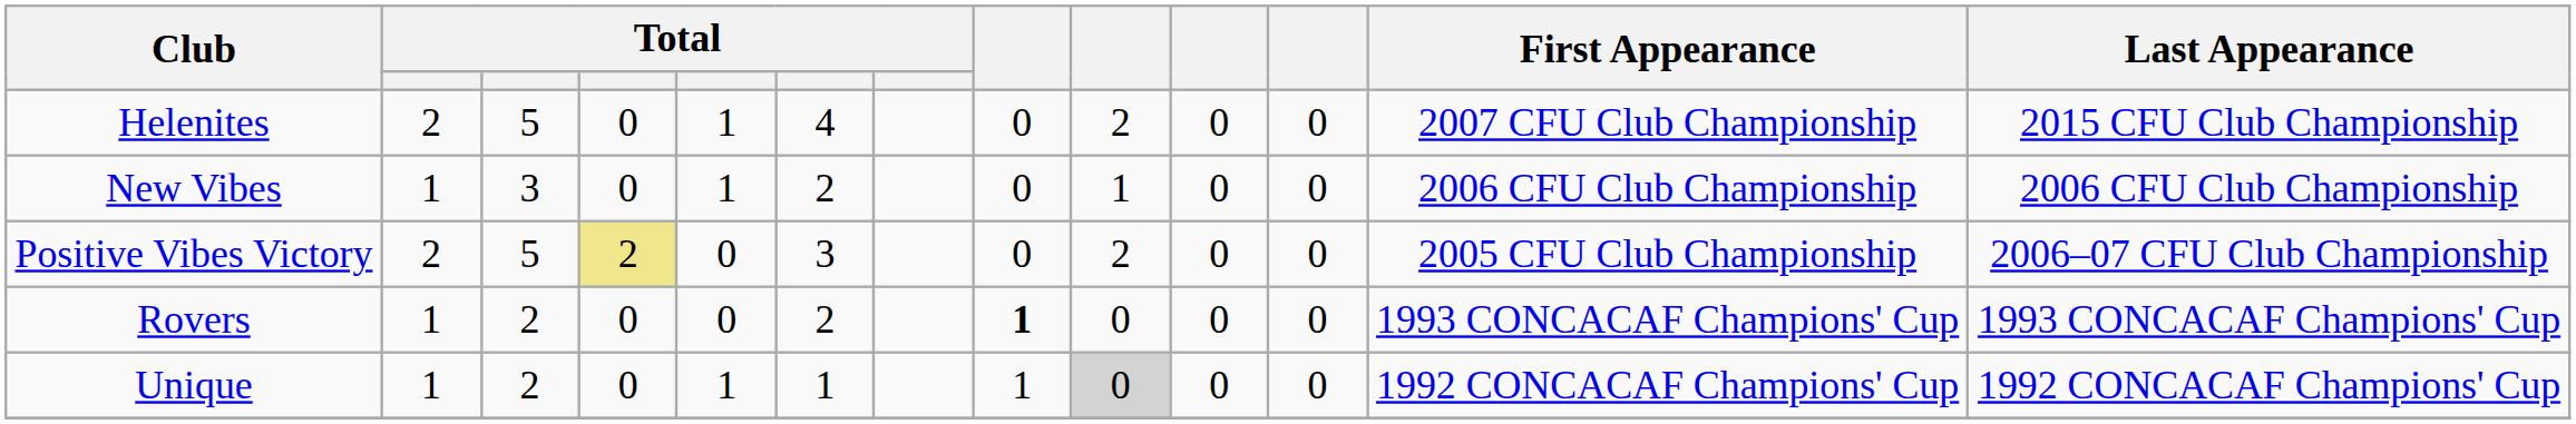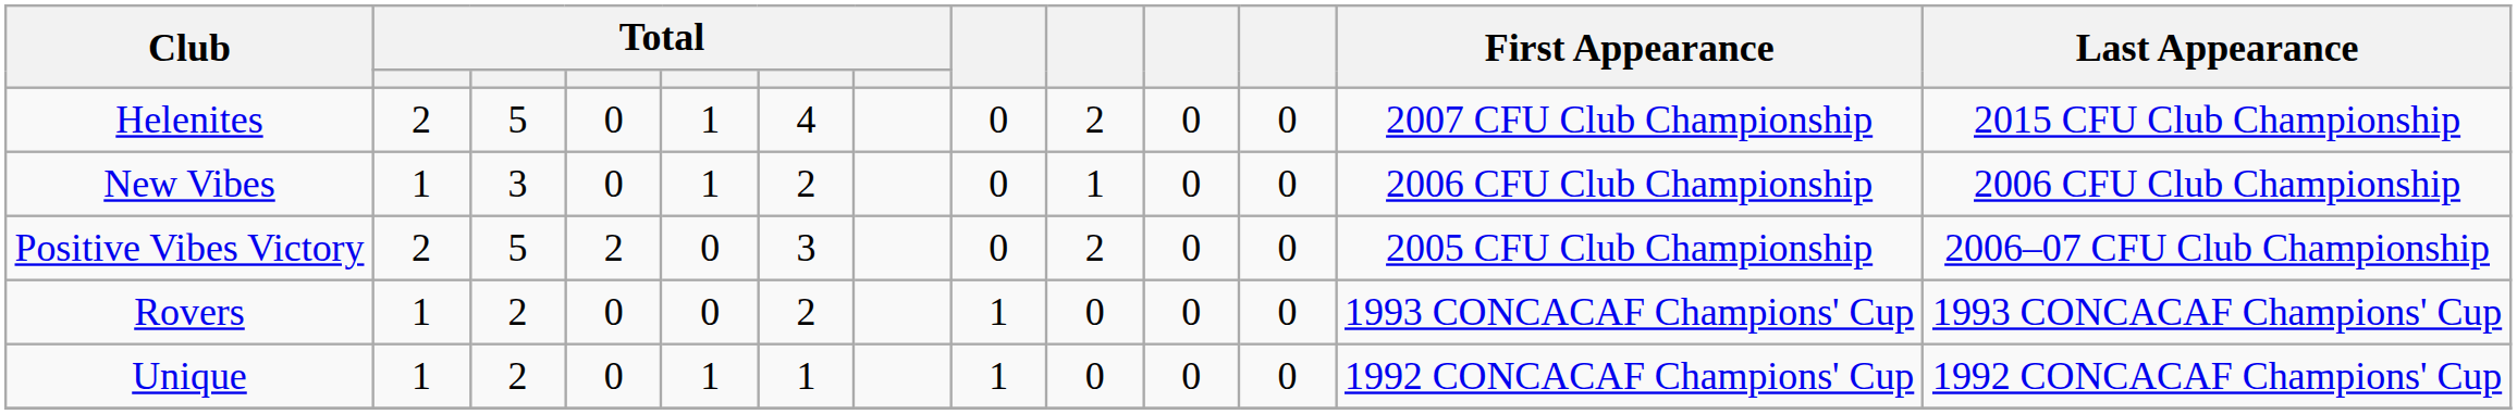Positive Vibes Victory | column 4: khaki background -> no background
Rovers | column 8: bold -> normal
Unique | column 9: lightgrey background -> no background
